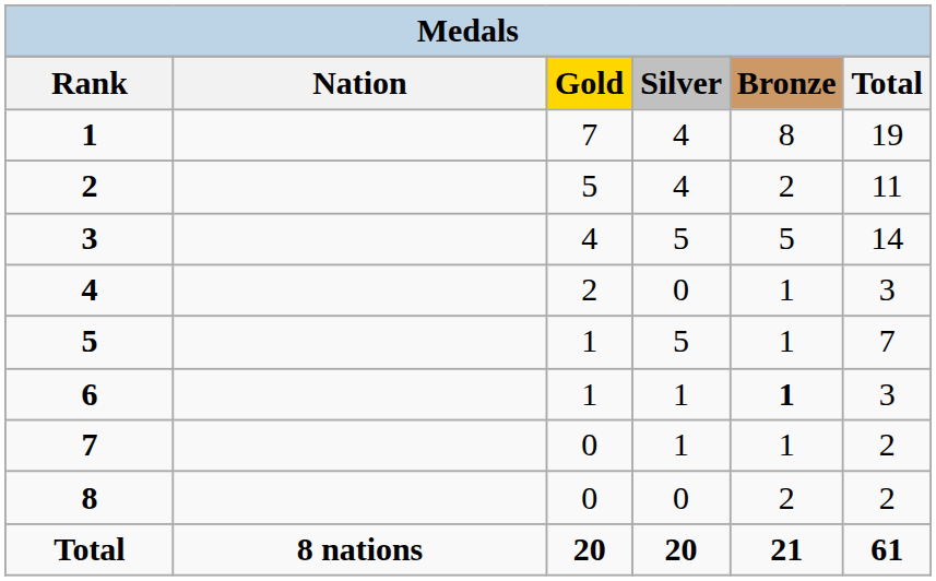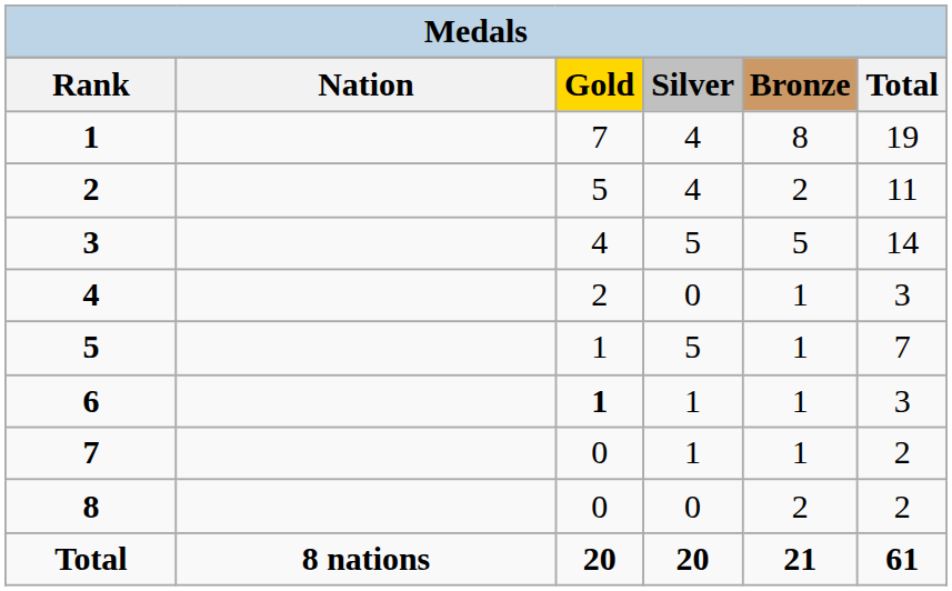6 | column 3: normal -> bold
6 | column 5: bold -> normal
